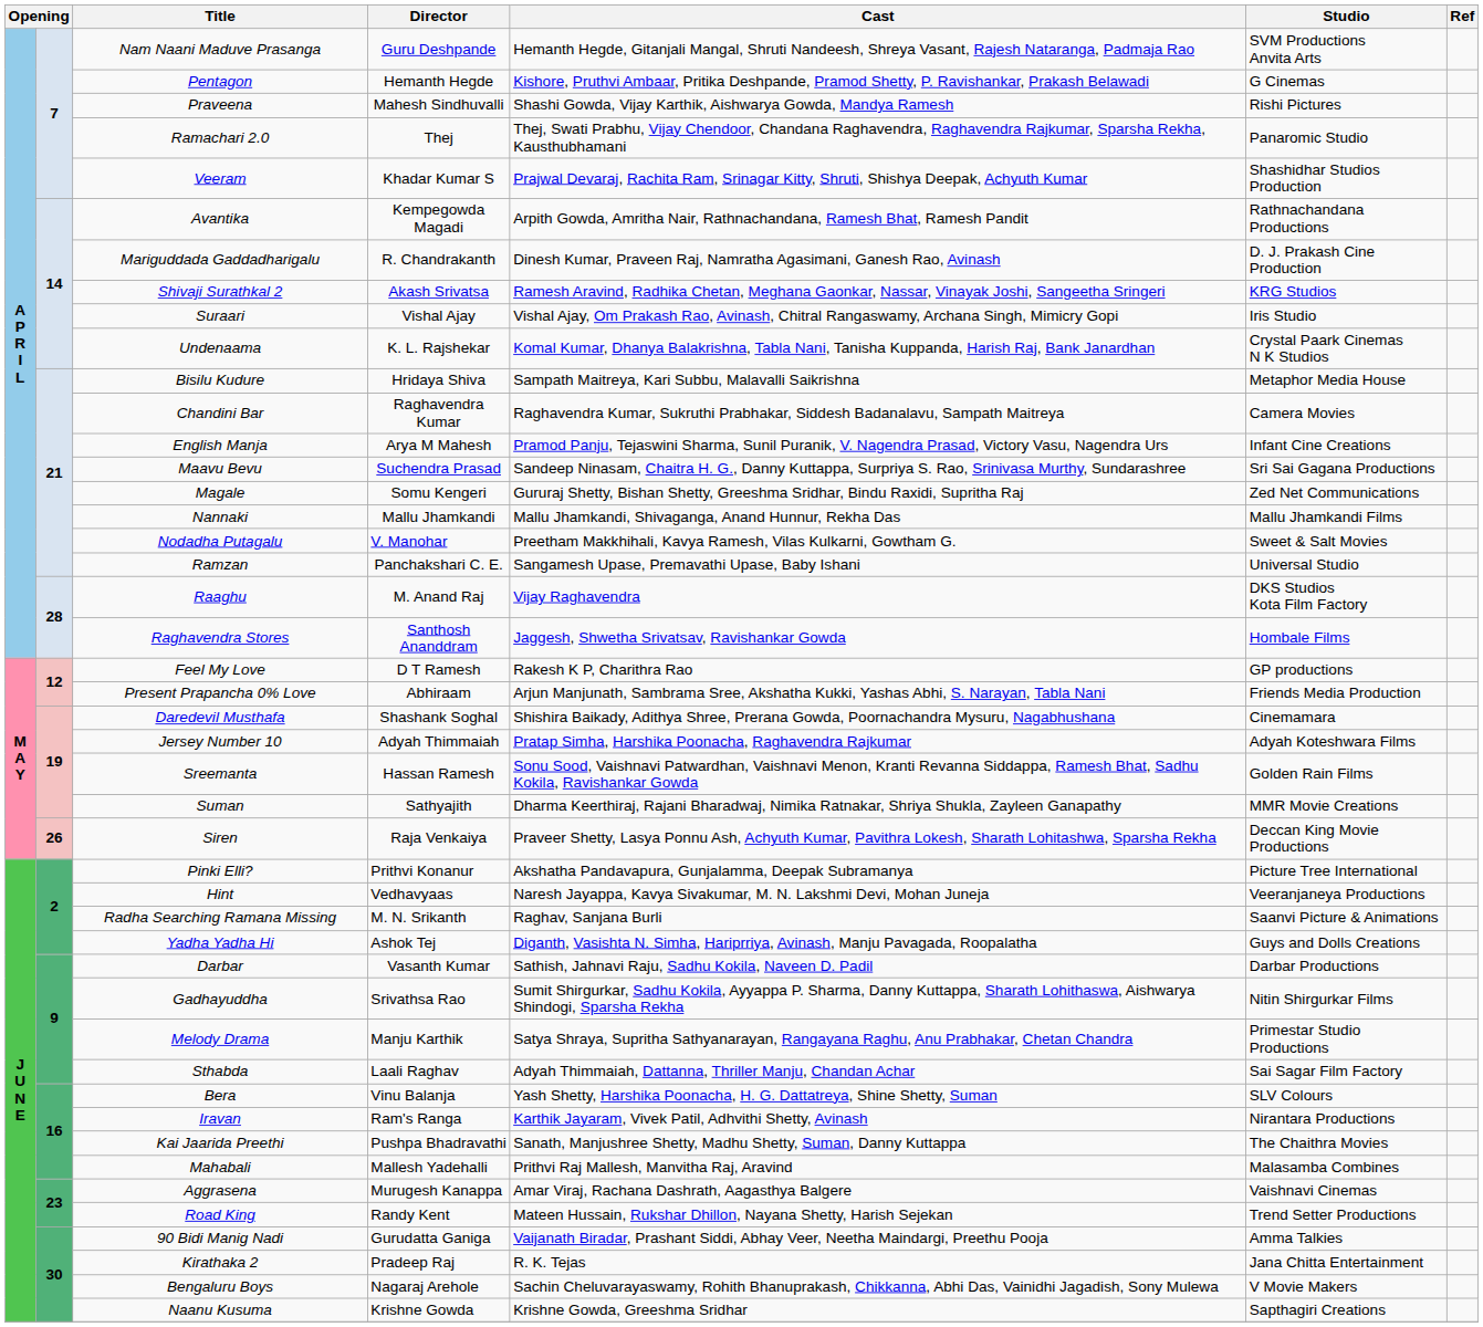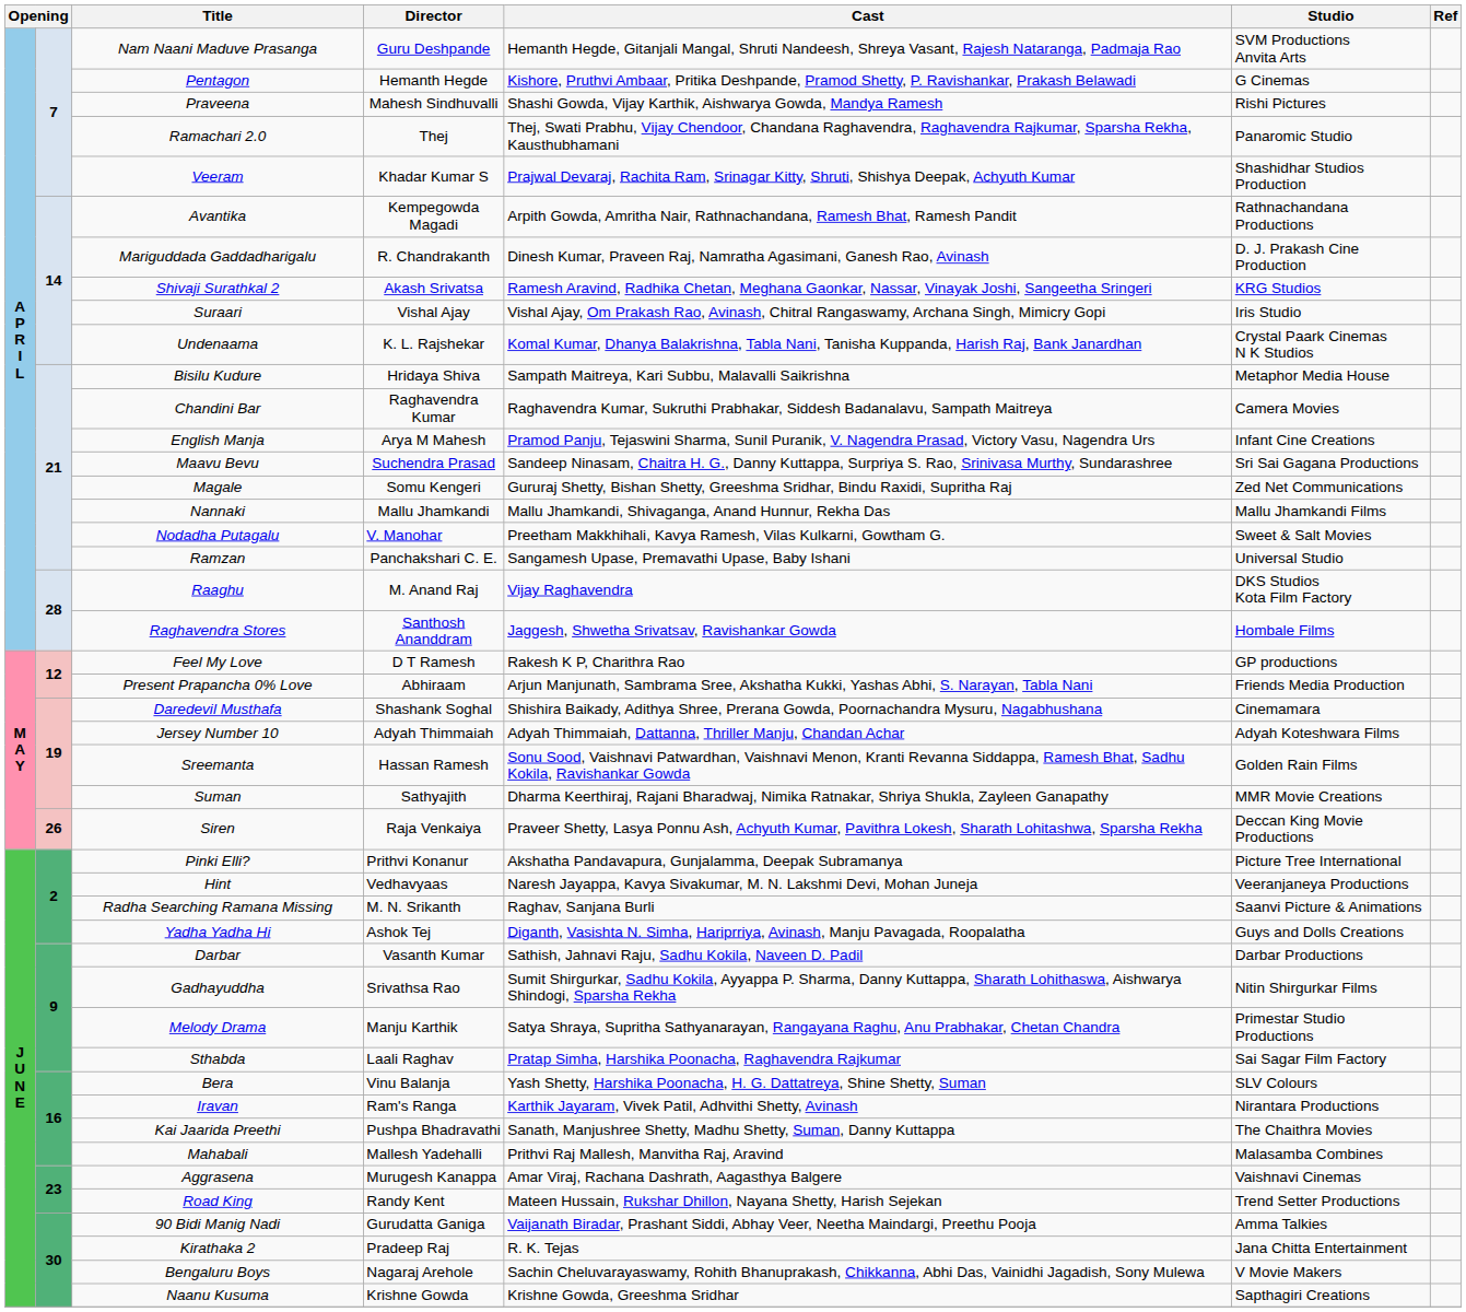Jersey Number 10 | Cast: Pratap Simha, Harshika Poonacha, Raghavendra Rajkumar -> Adyah Thimmaiah, Dattanna, Thriller Manju, Chandan Achar
Sthabda | Cast: Adyah Thimmaiah, Dattanna, Thriller Manju, Chandan Achar -> Pratap Simha, Harshika Poonacha, Raghavendra Rajkumar
